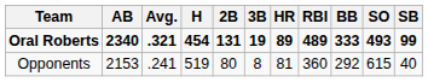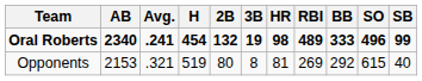Oral Roberts | Avg.: .321 -> .241
Oral Roberts | 2B: 131 -> 132
Oral Roberts | HR: 89 -> 98
Oral Roberts | SO: 493 -> 496
Opponents | Avg.: .241 -> .321
Opponents | RBI: 360 -> 269
